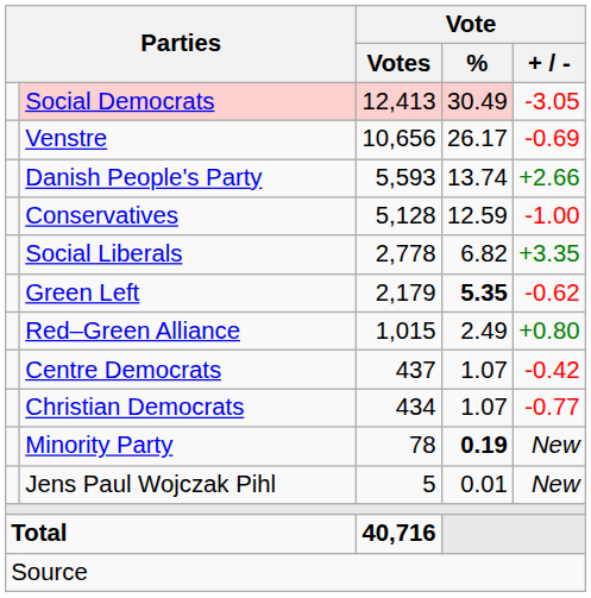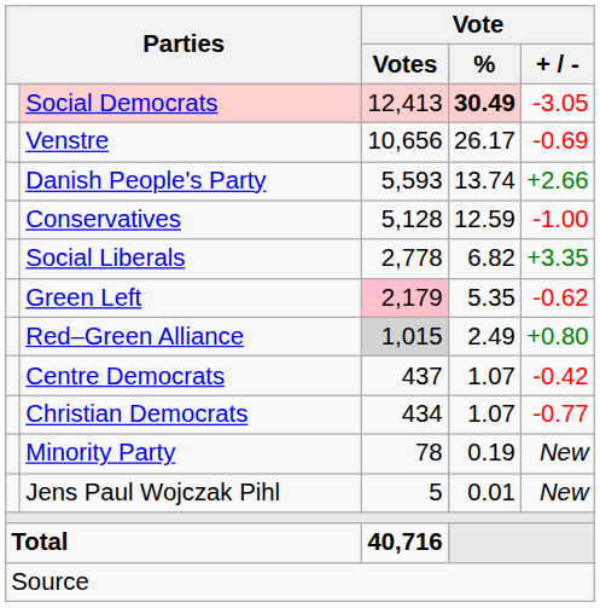Social Democrats | Vote / %: normal -> bold
Green Left | Vote / Votes: no background -> pink background
Green Left | Vote / %: bold -> normal
Red–Green Alliance | Vote / Votes: no background -> lightgrey background
Minority Party | Vote / %: bold -> normal
